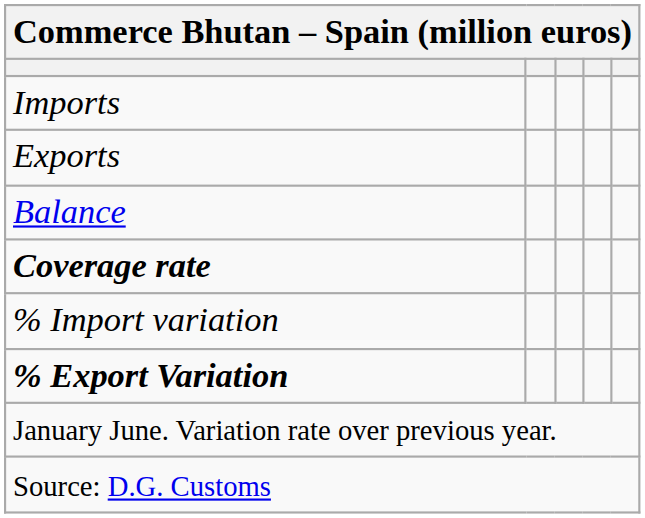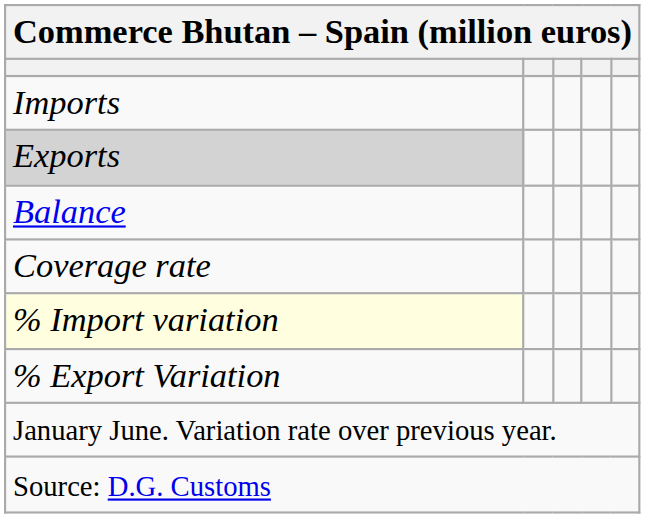Exports | column 1: no background -> lightgrey background
Coverage rate | column 1: bold -> normal
% Import variation | column 1: no background -> lightyellow background
% Export Variation | column 1: bold -> normal
